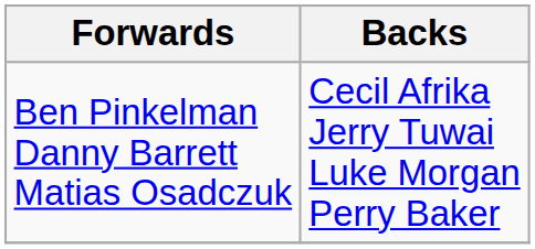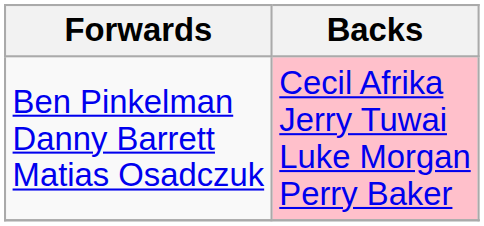Ben Pinkelman Danny Barrett Matias Osadczuk | Backs: no background -> pink background
